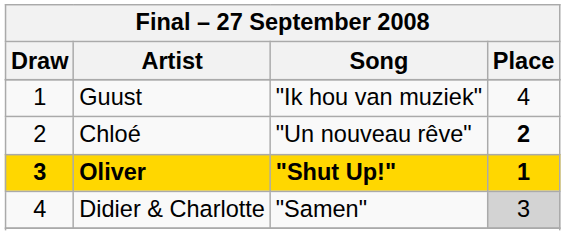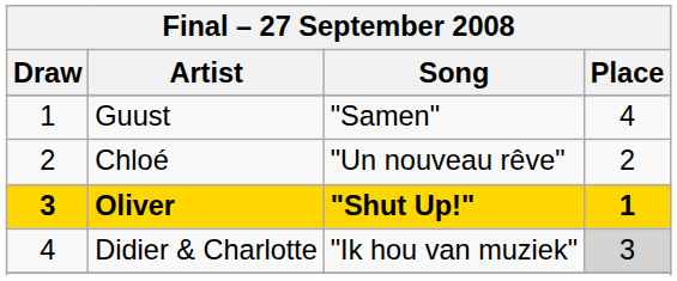Guust | Song: "Ik hou van muziek" -> "Samen"
Chloé | Place: bold -> normal
Didier & Charlotte | Song: "Samen" -> "Ik hou van muziek"
